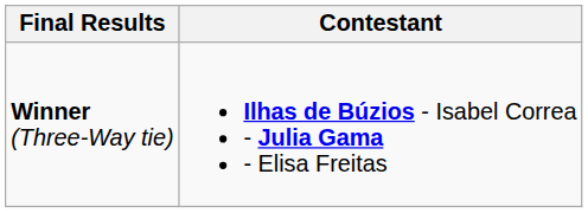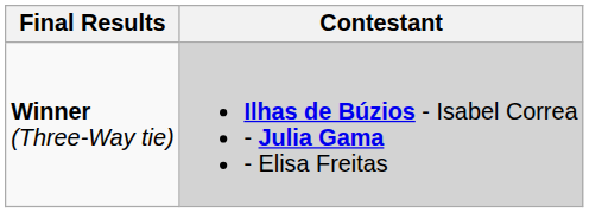Winner (Three-Way tie) | Contestant: no background -> lightgrey background
